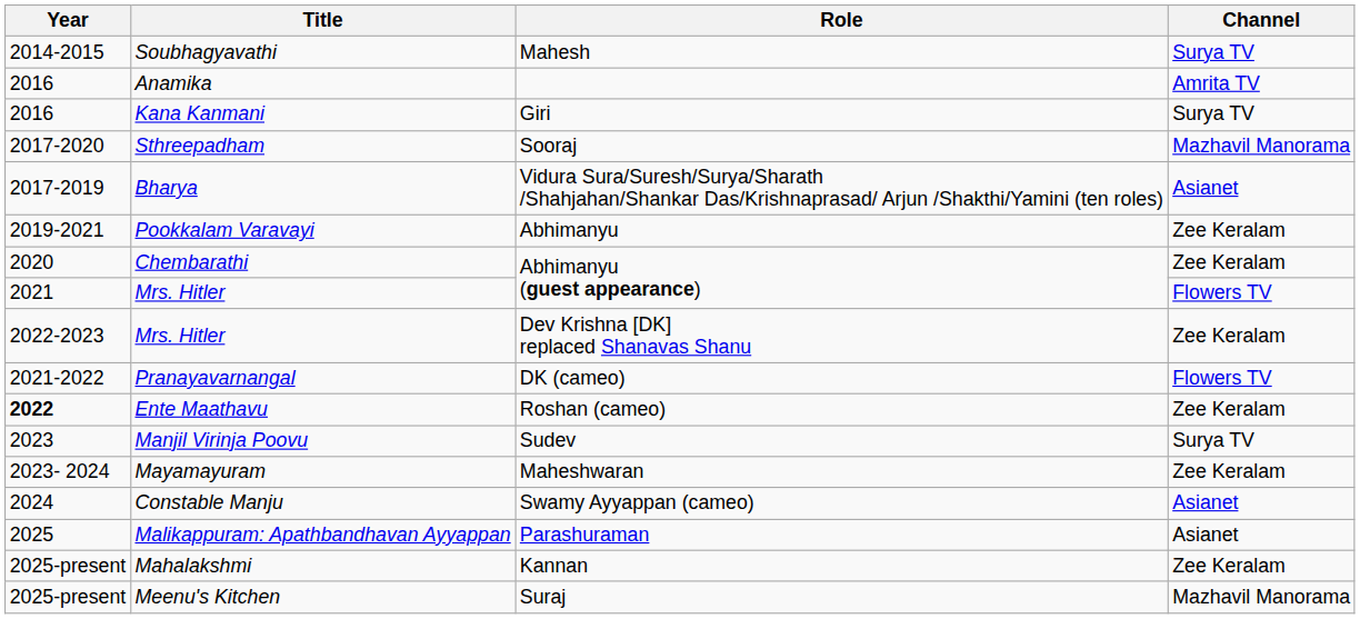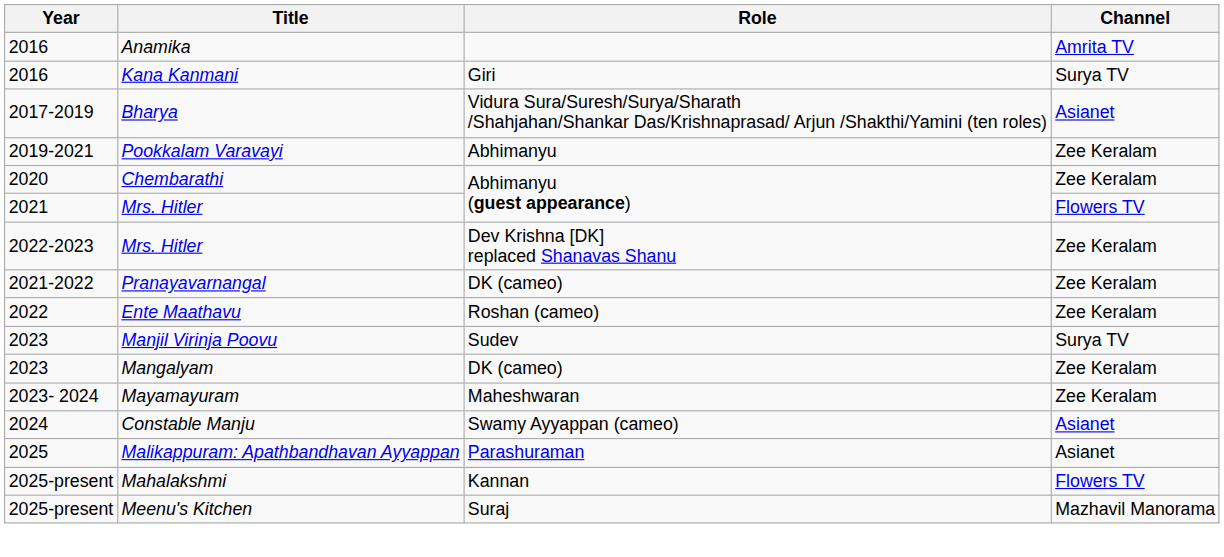- row: 2014-2015 | Soubhagyavathi | Mahesh | Surya TV
- row: 2017-2020 | Sthreepadham | Sooraj | Mazhavil Manorama
Pranayavarnangal | Channel: Flowers TV -> Zee Keralam
Ente Maathavu | Year: bold -> normal
+ row: 2023 | Mangalyam | DK (cameo) | Zee Keralam
Mahalakshmi | Channel: Zee Keralam -> Flowers TV
